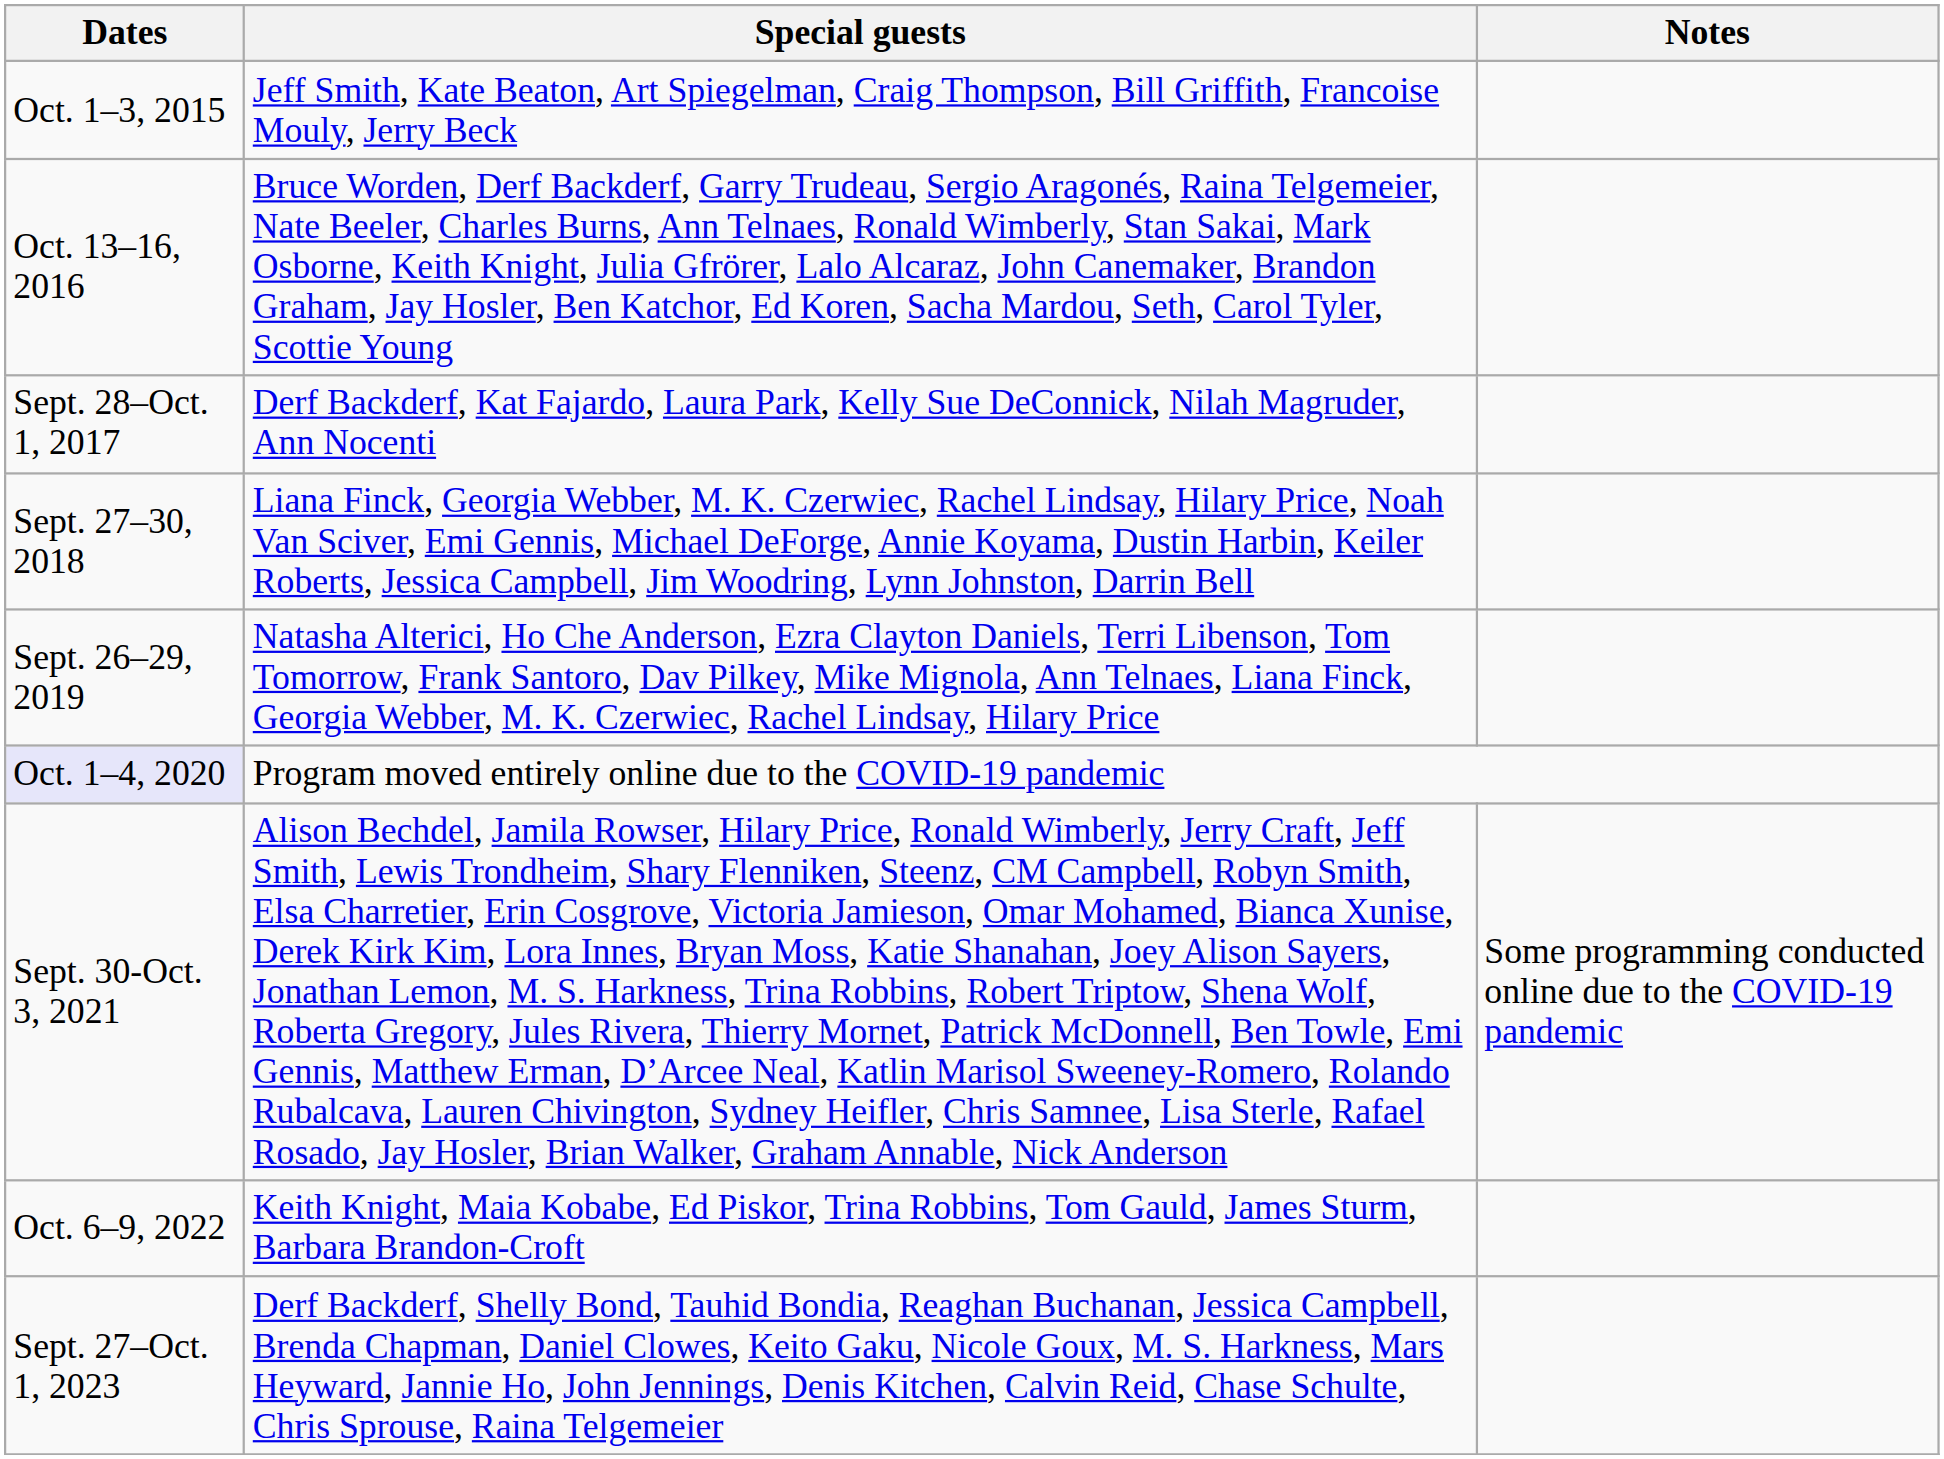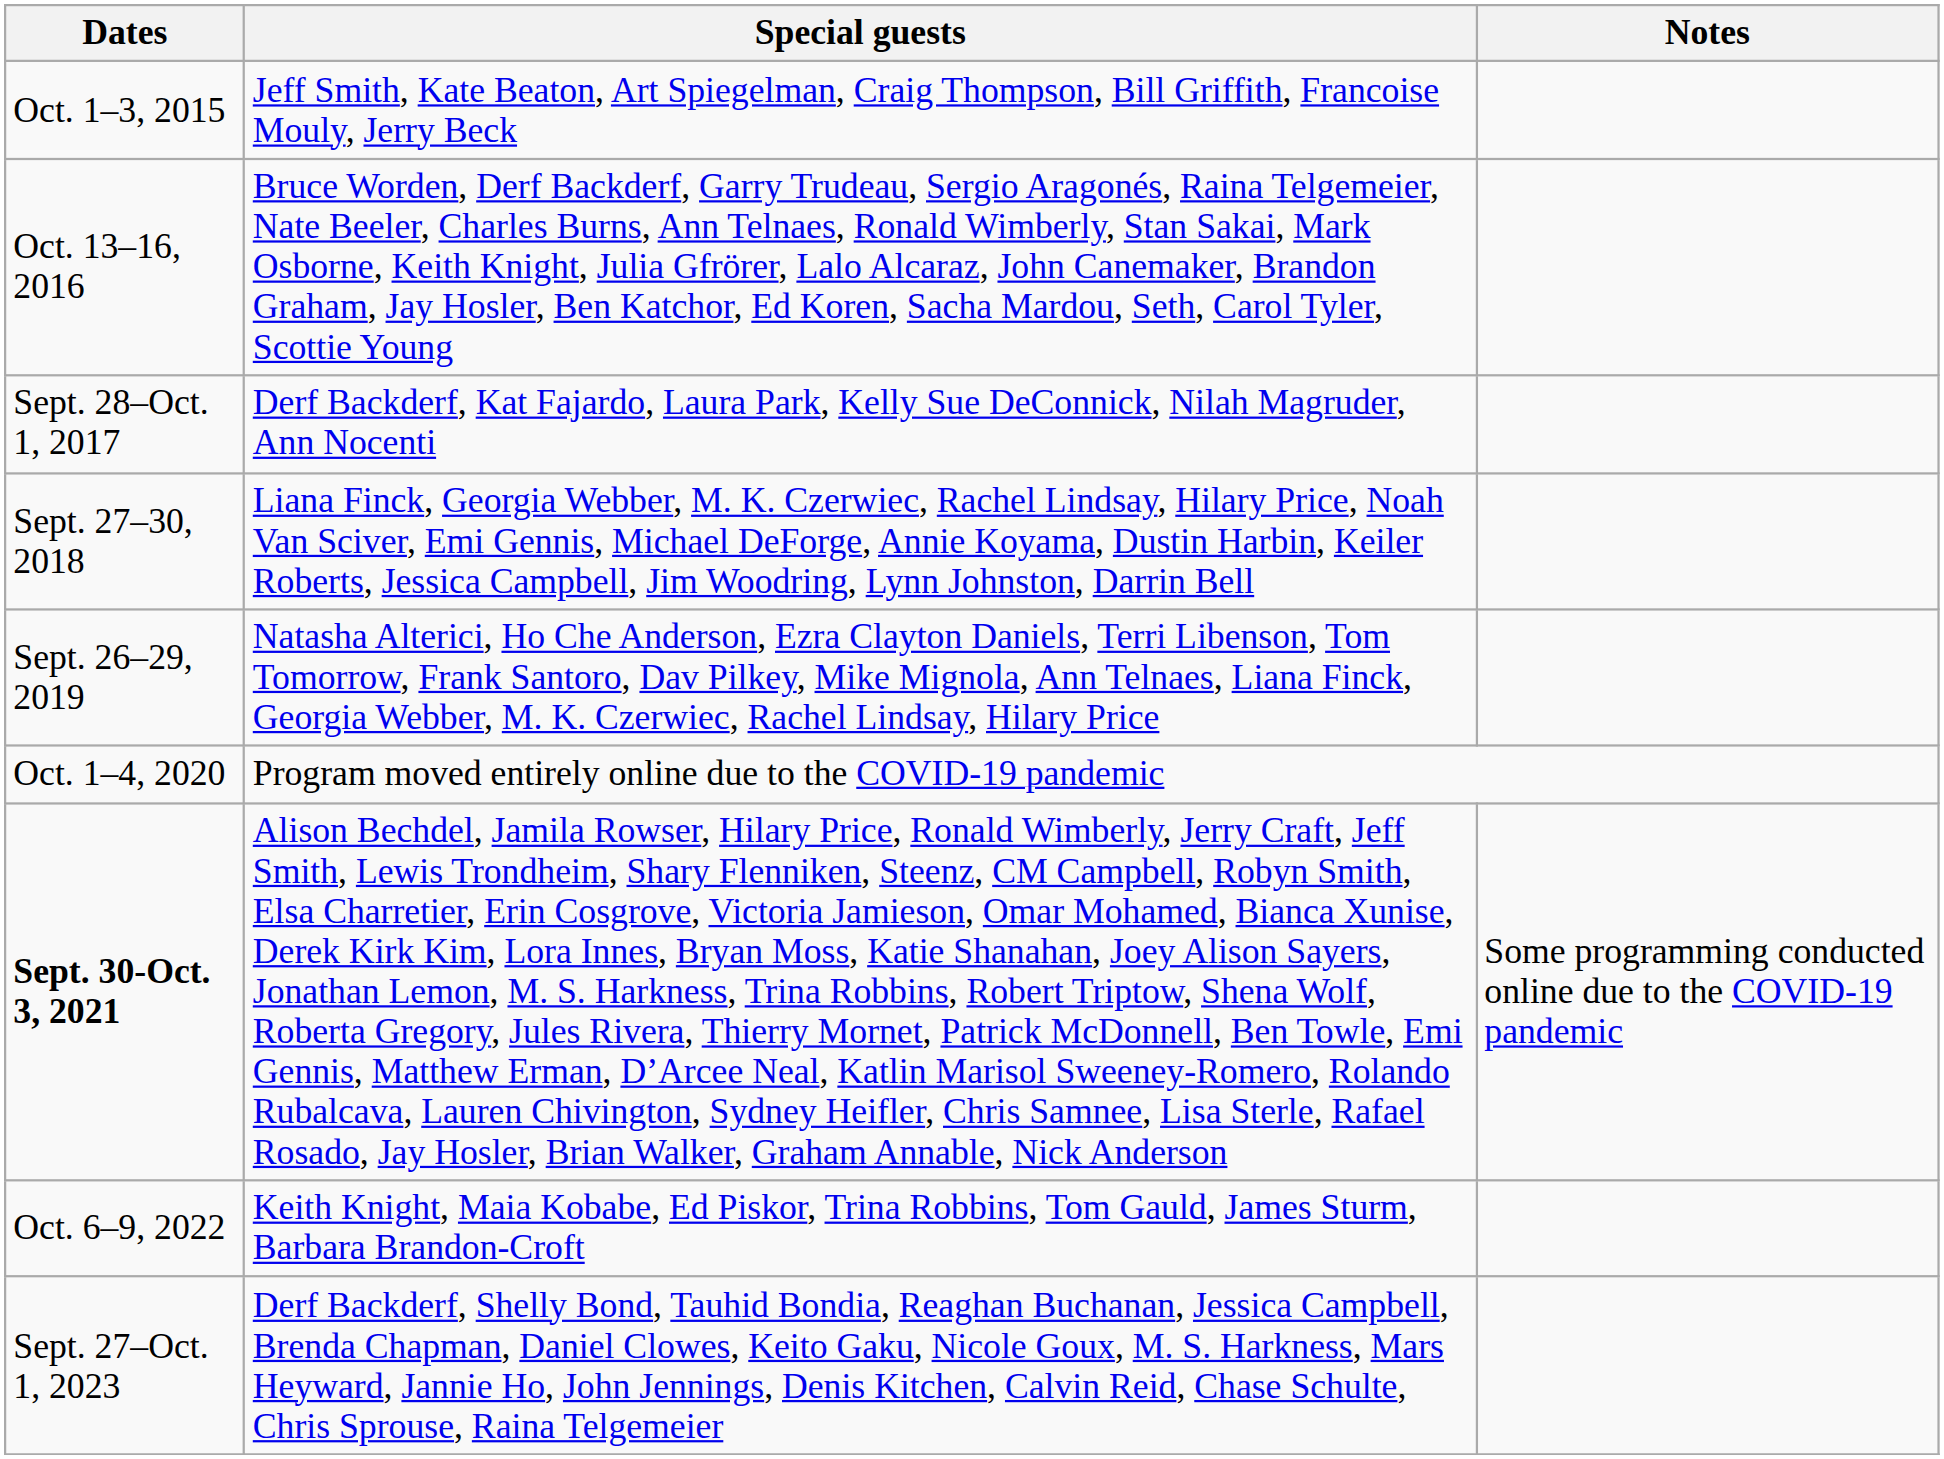Oct. 1–4, 2020 | Dates: lavender background -> no background
Sept. 30-Oct. 3, 2021 | Dates: normal -> bold
